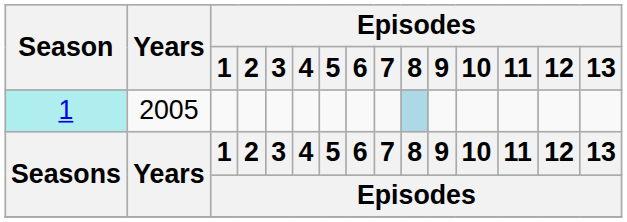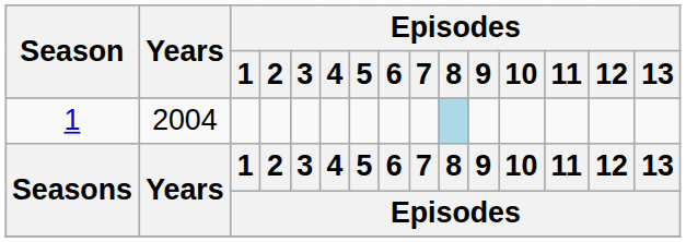row 3 | Season: paleturquoise background -> no background
row 3 | Years: 2005 -> 2004
